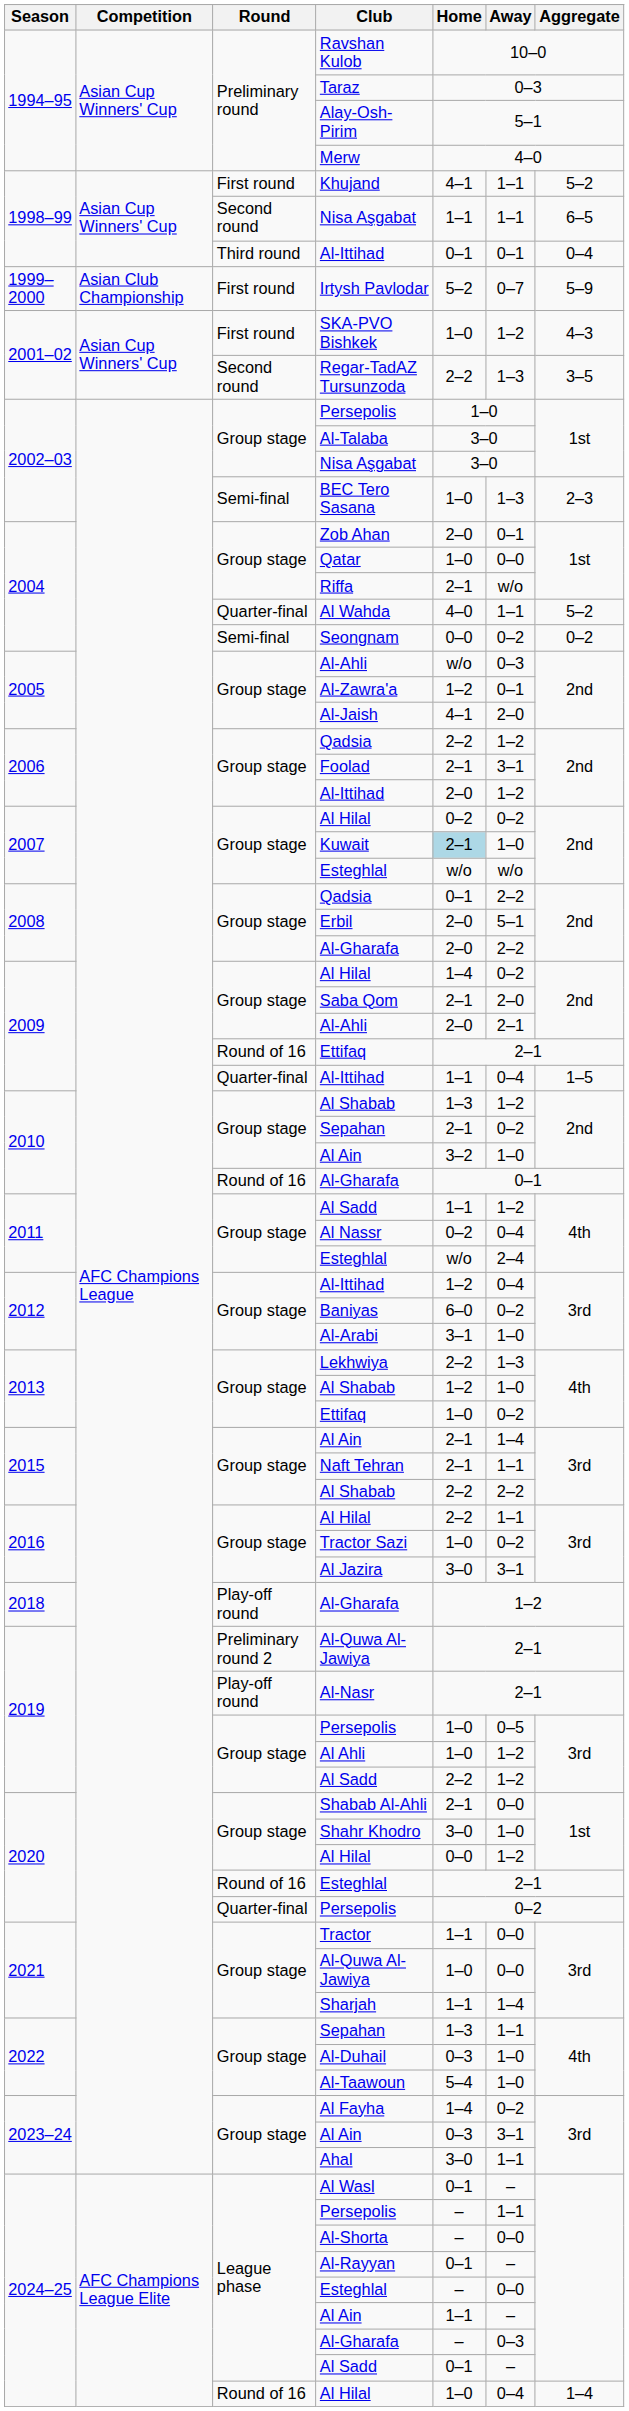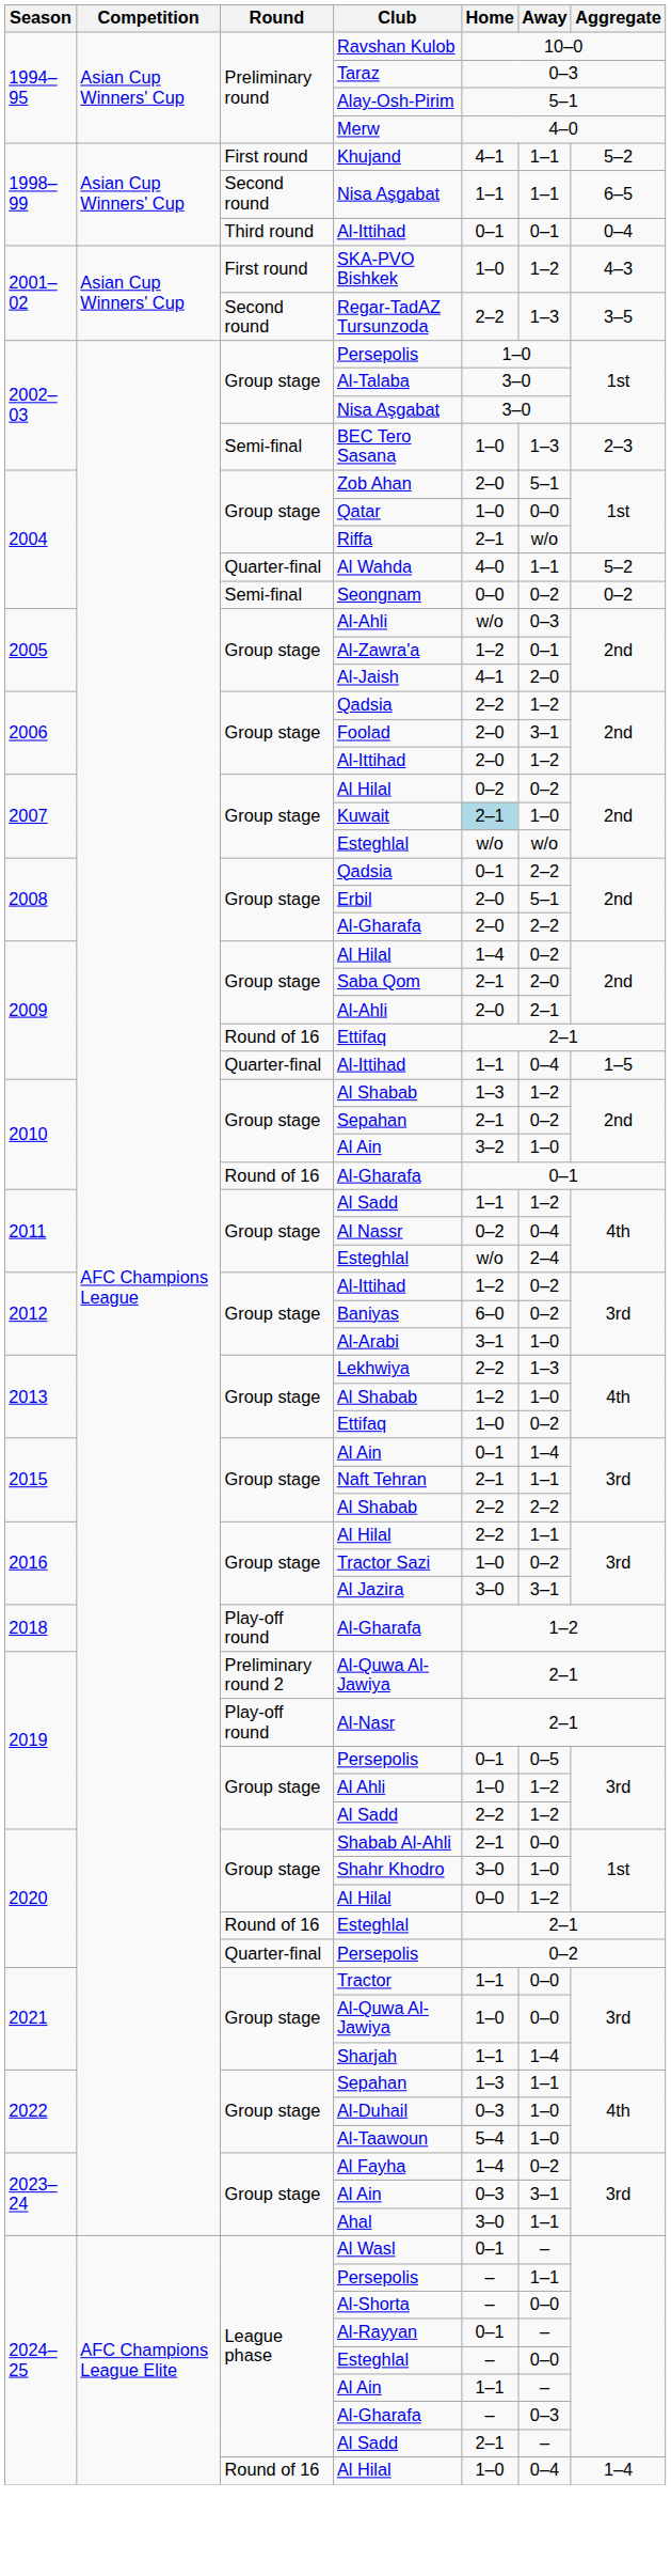- row: 1999–2000 | Asian Club Championship | First round | Irtysh Pavlodar | 5–2 | 0–7 | 5–9
Zob Ahan | Away: 0–1 -> 5–1
Foolad | Home: 2–1 -> 2–0
2012 / Al-Ittihad | Away: 0–4 -> 0–2
2015 / Al Ain | Home: 2–1 -> 0–1
2019 / Persepolis | Home: 1–0 -> 0–1
2024–25 / Al Sadd | Home: 0–1 -> 2–1
